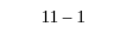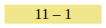row 1 | column 1: no background -> khaki background
